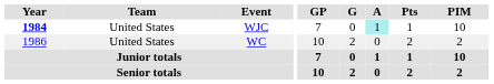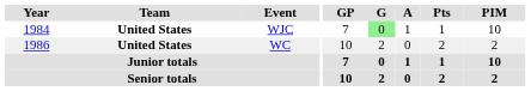WJC | Year: bold -> normal
WJC | Team: normal -> bold
WJC | G: no background -> lightgreen background
WJC | A: paleturquoise background -> no background
WC | Team: normal -> bold
